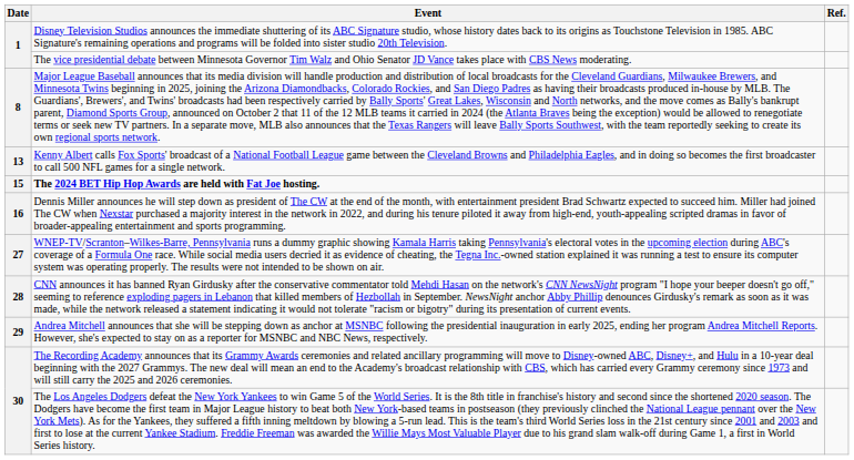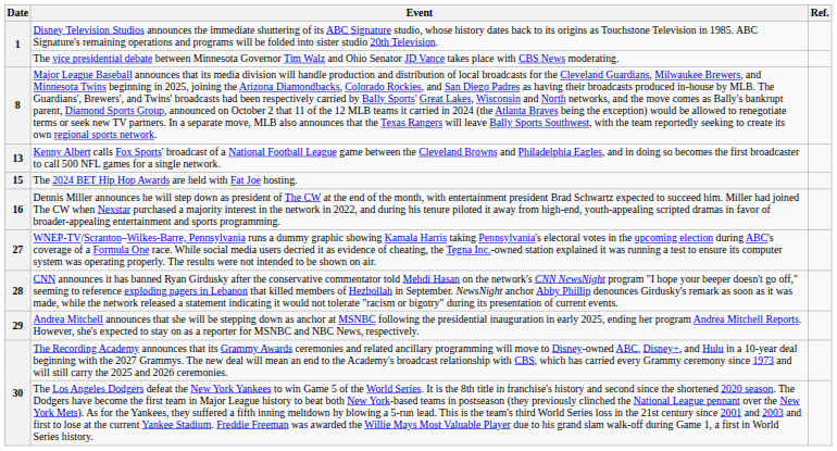The 2024 BET Hip Hop Awards are held with Fat Joe hosting. | Event: bold -> normal
